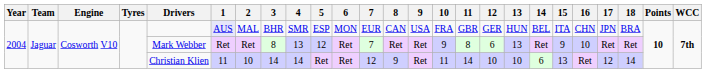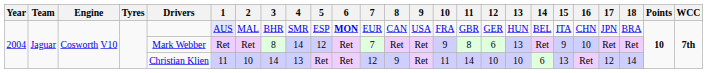row 2 | 6: normal -> bold
row 3 | 4: 13 -> 14
row 4 | 4: 14 -> 13
